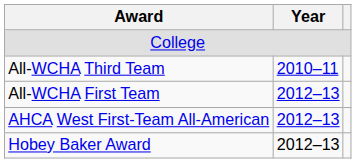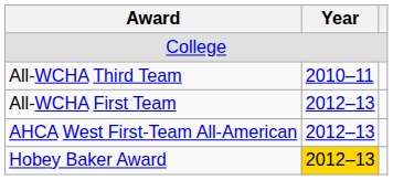Hobey Baker Award | Year: no background -> gold background
